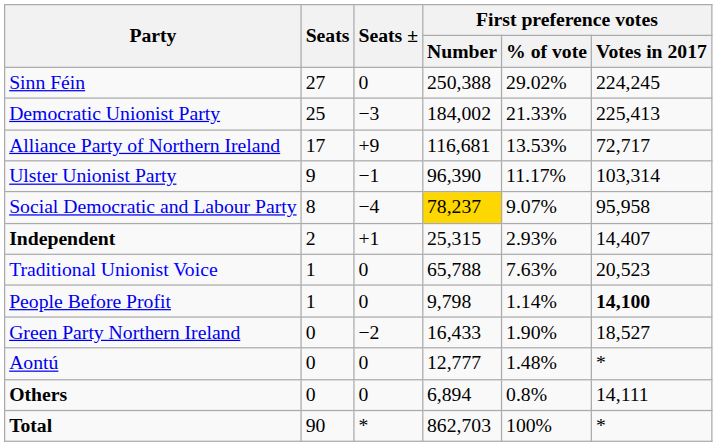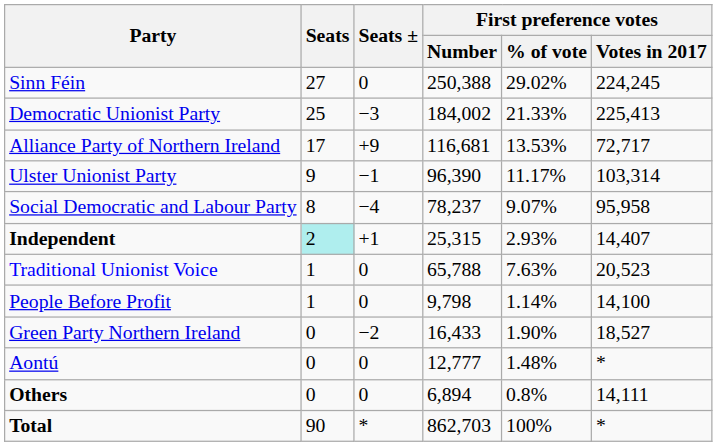Social Democratic and Labour Party | First preference votes / Number: gold background -> no background
Independent | Seats: no background -> paleturquoise background
People Before Profit | First preference votes / Votes in 2017: bold -> normal
